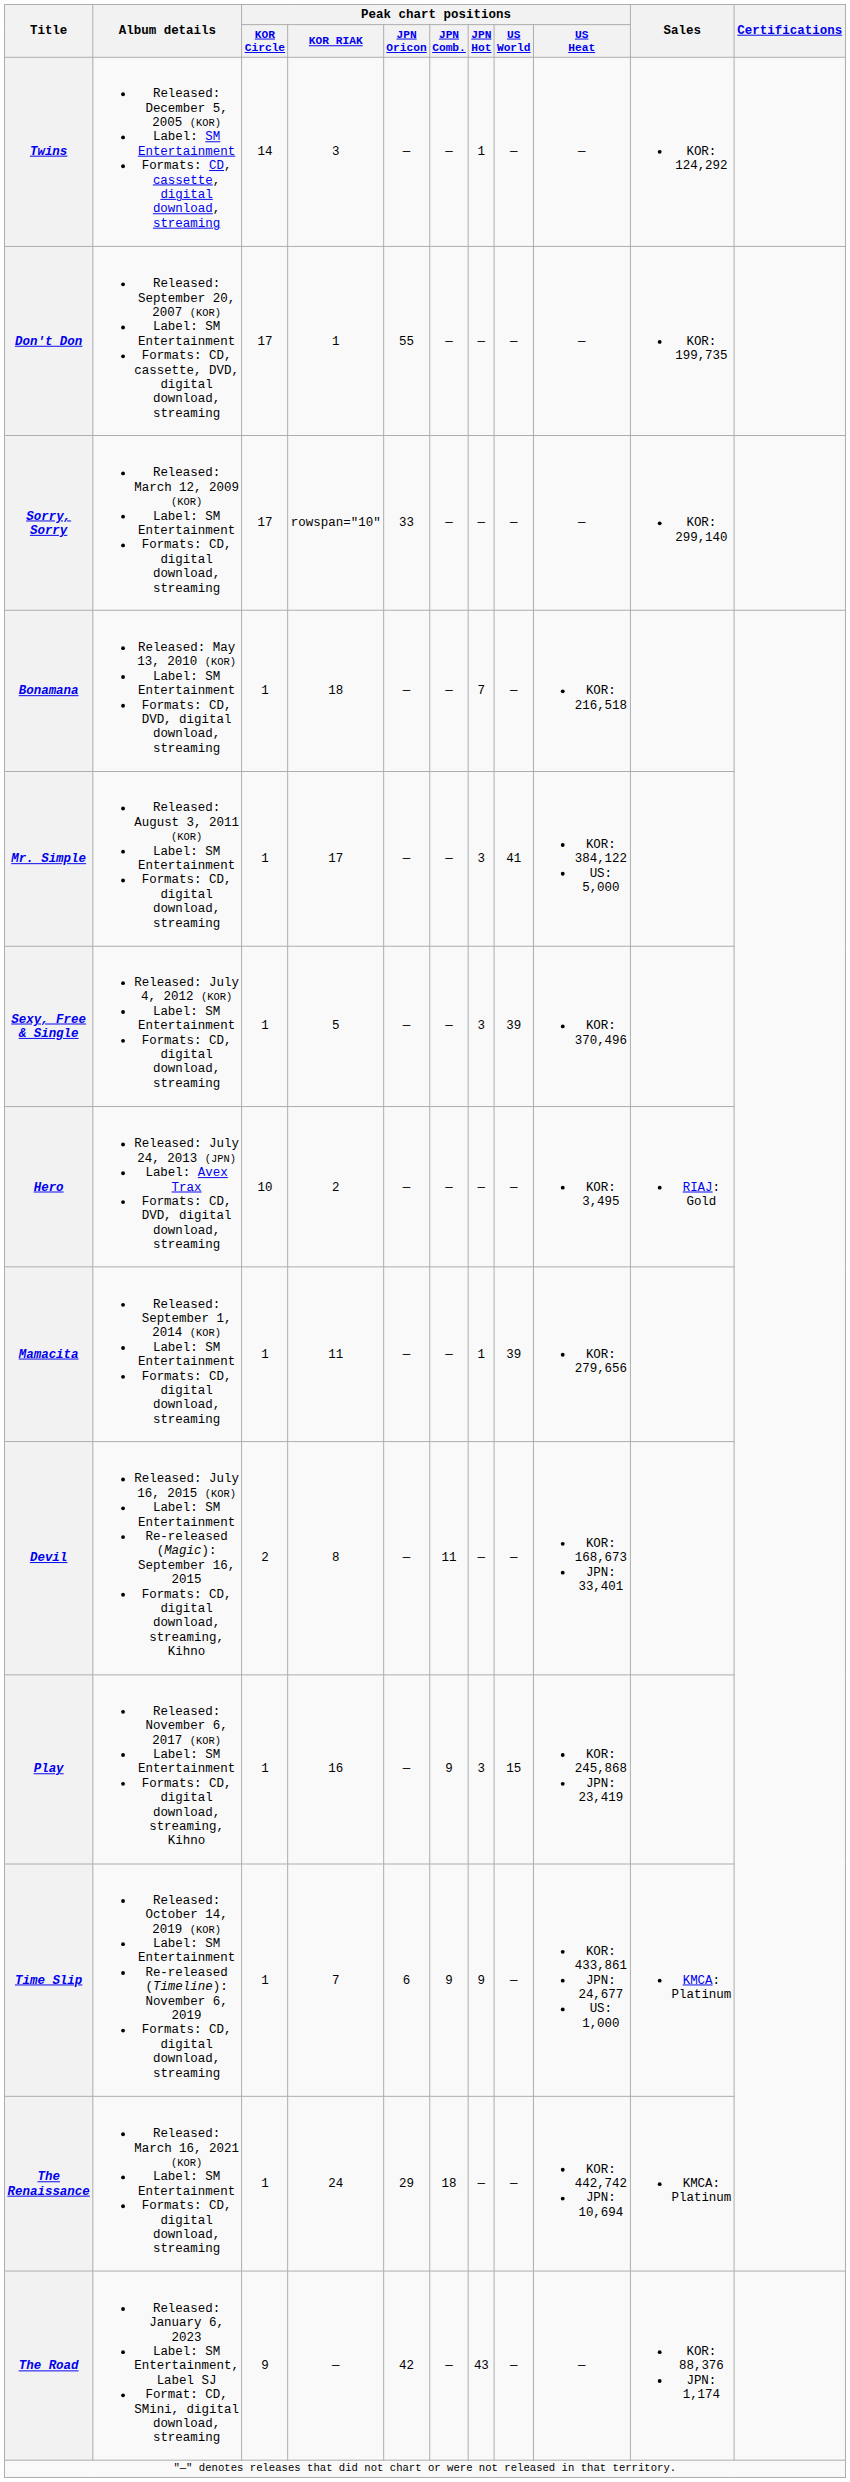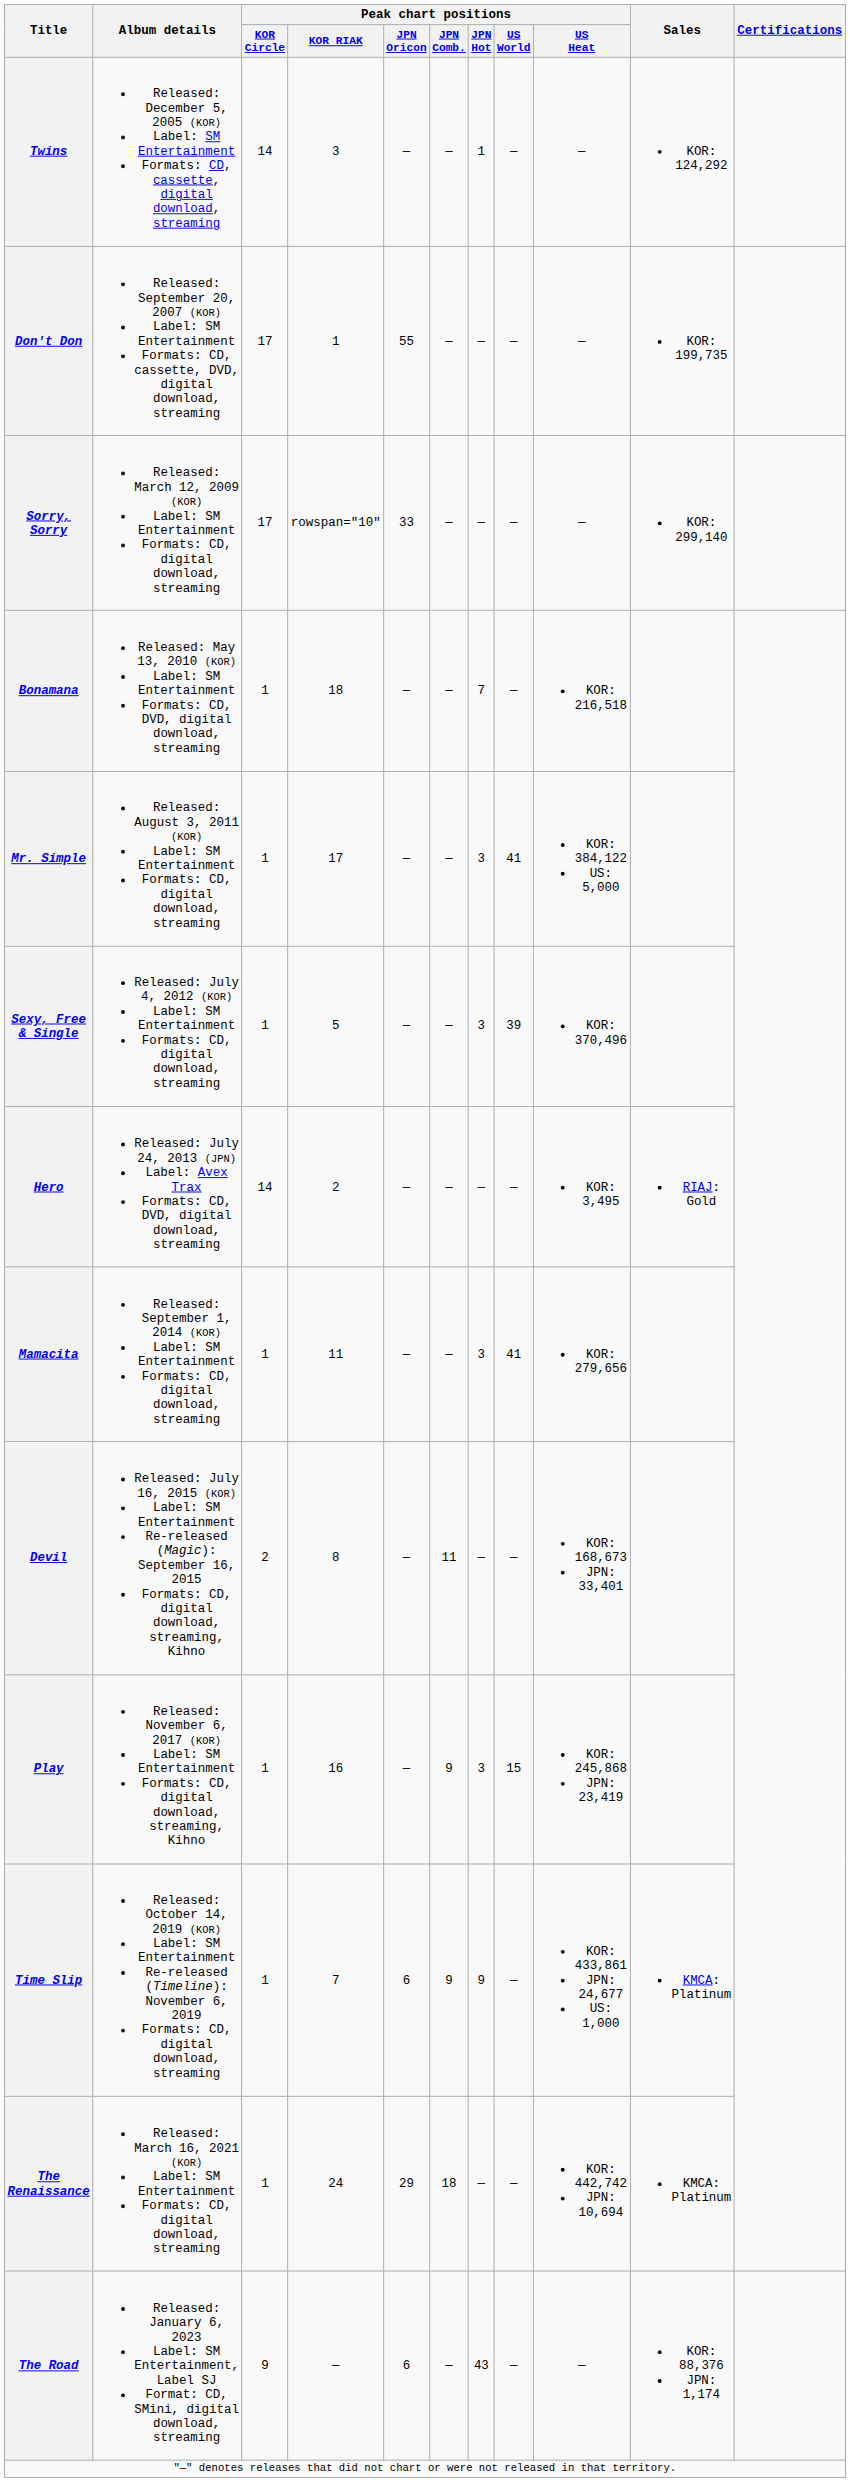Hero | Peak chart positions / KOR Circle: 10 -> 14
Mamacita | Peak chart positions / JPN Hot: 1 -> 3
Mamacita | Peak chart positions / US World: 39 -> 41
The Road | Peak chart positions / JPN Oricon: 42 -> 6
